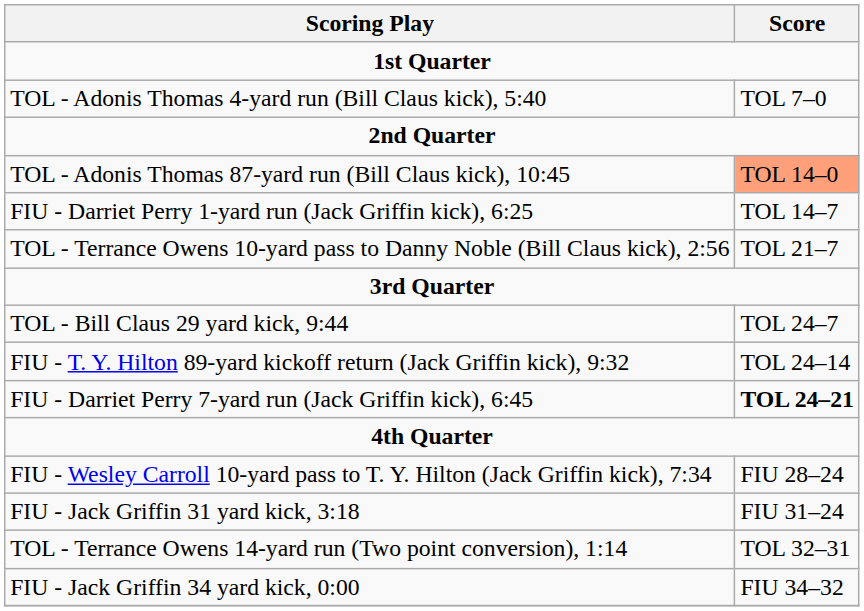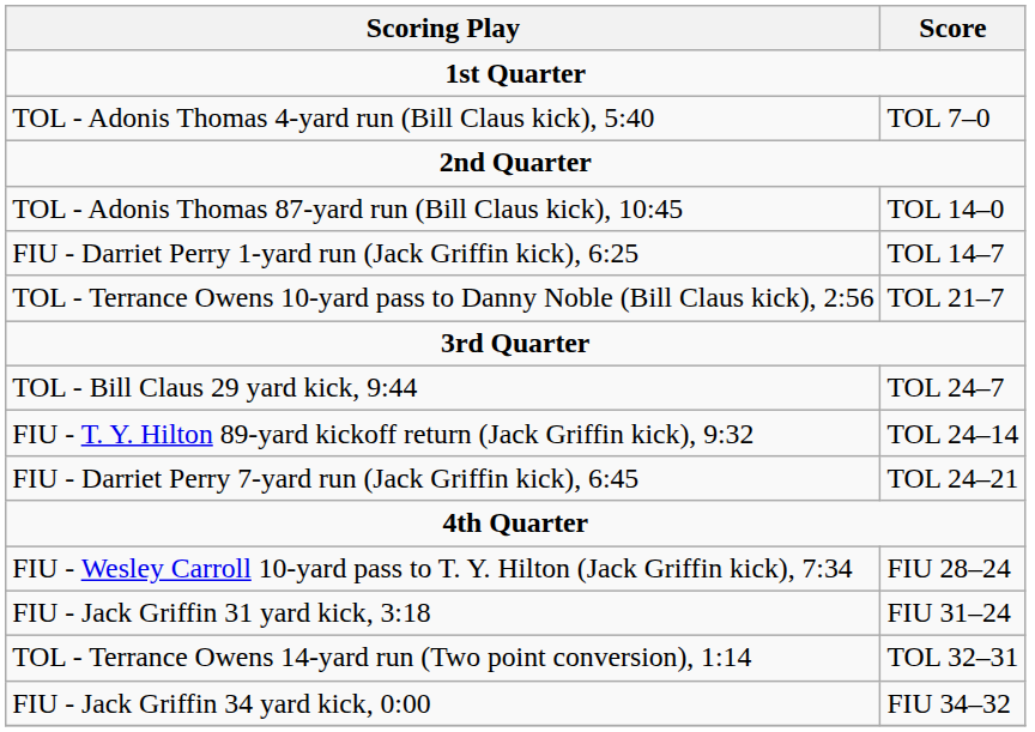TOL - Adonis Thomas 87-yard run (Bill Claus kick), 10:45 | Score: lightsalmon background -> no background
FIU - Darriet Perry 7-yard run (Jack Griffin kick), 6:45 | Score: bold -> normal
